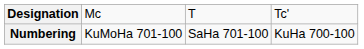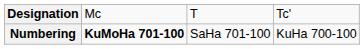Numbering | column 2: normal -> bold
